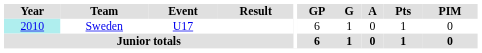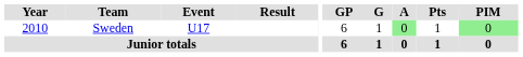Sweden | Year: paleturquoise background -> no background
Sweden | A: no background -> lightgreen background
Sweden | PIM: no background -> lightgreen background
